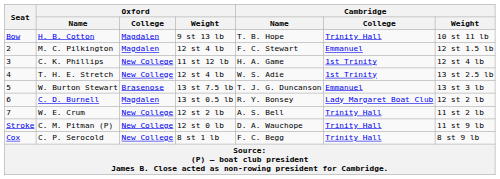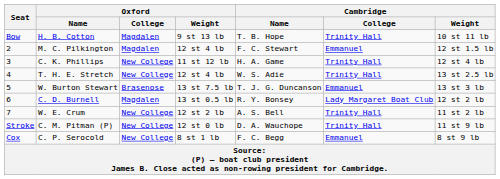C. K. Phillips | Cambridge / College: 1st Trinity -> Trinity Hall
T. H. E. Stretch | Cambridge / College: 1st Trinity -> Trinity Hall
C. P. Serocold | Cambridge / College: Trinity Hall -> Emmanuel
